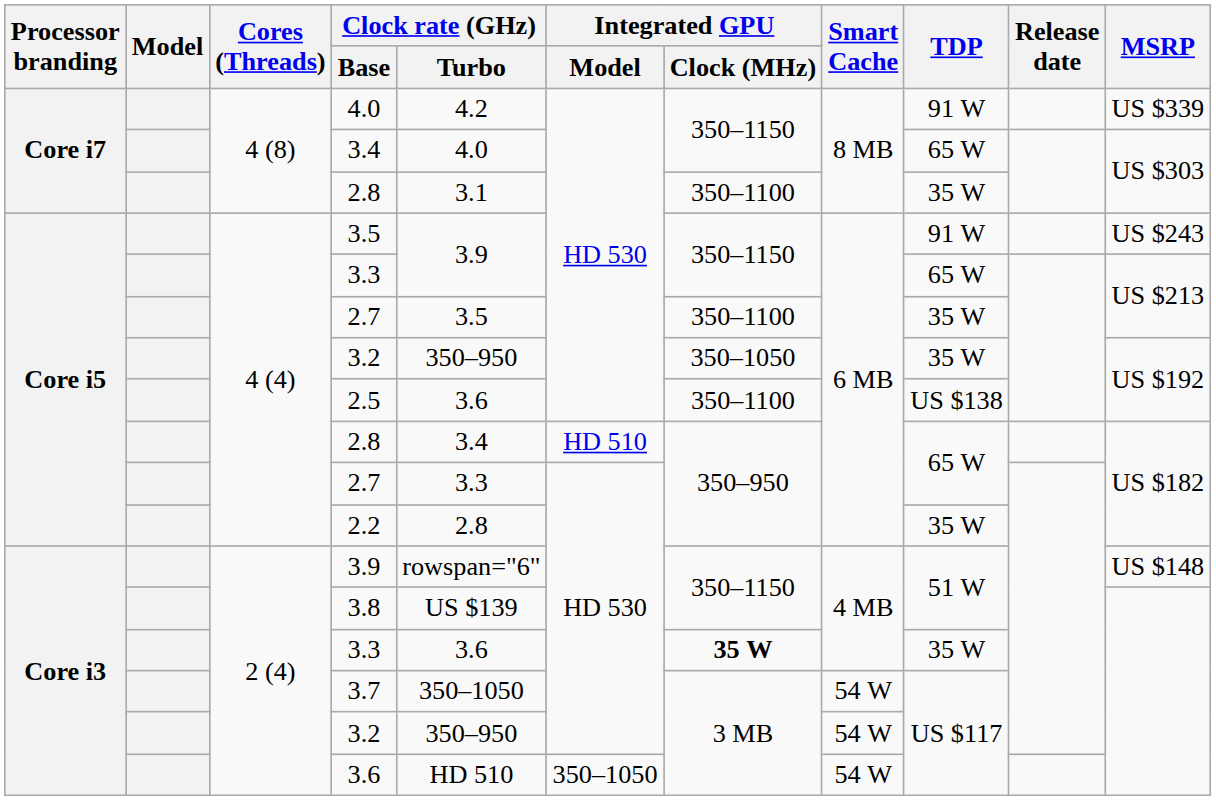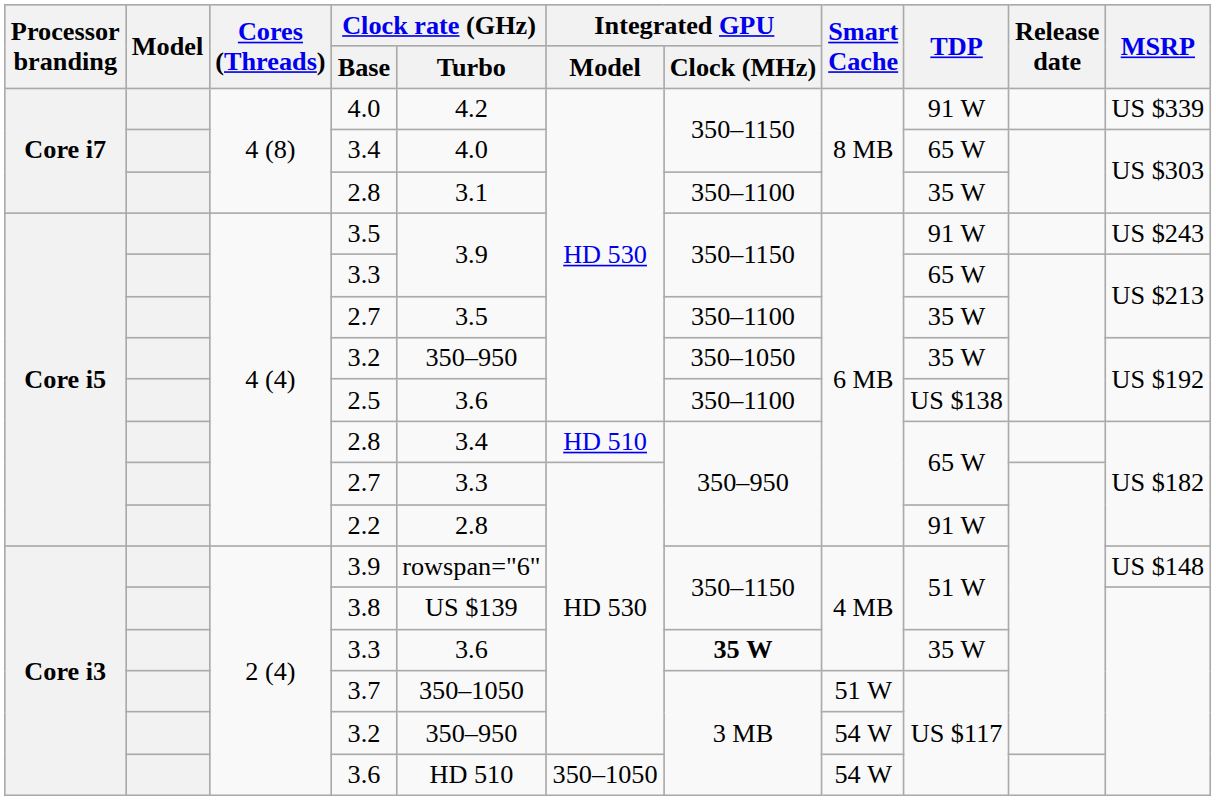2.2 | TDP: 35 W -> 91 W
3.7 | Smart Cache: 54 W -> 51 W
